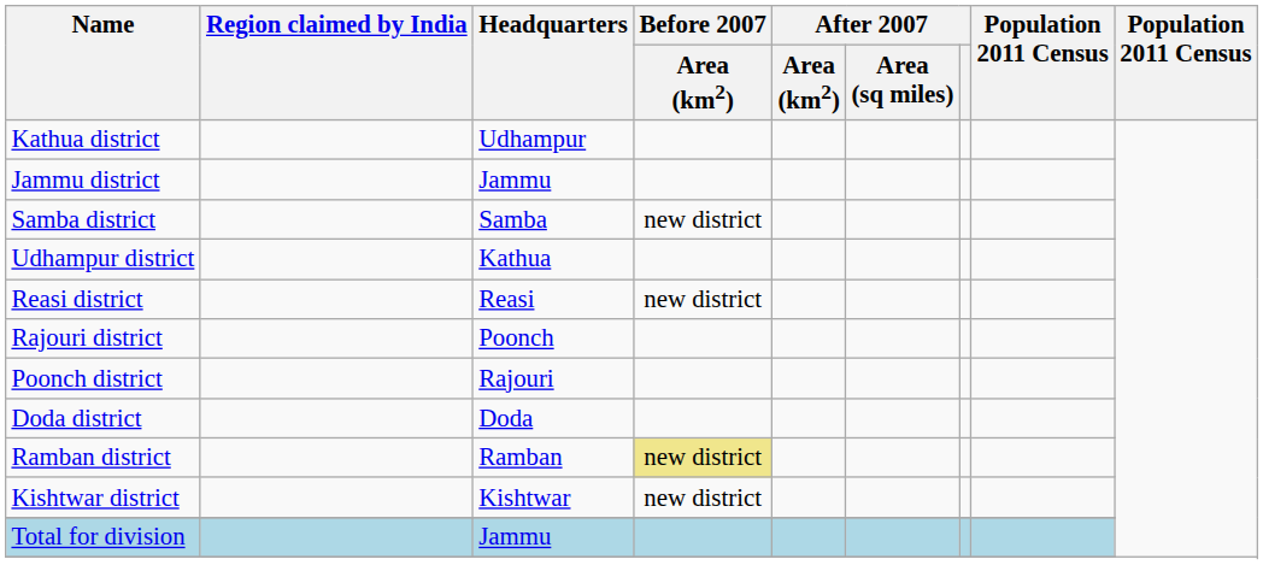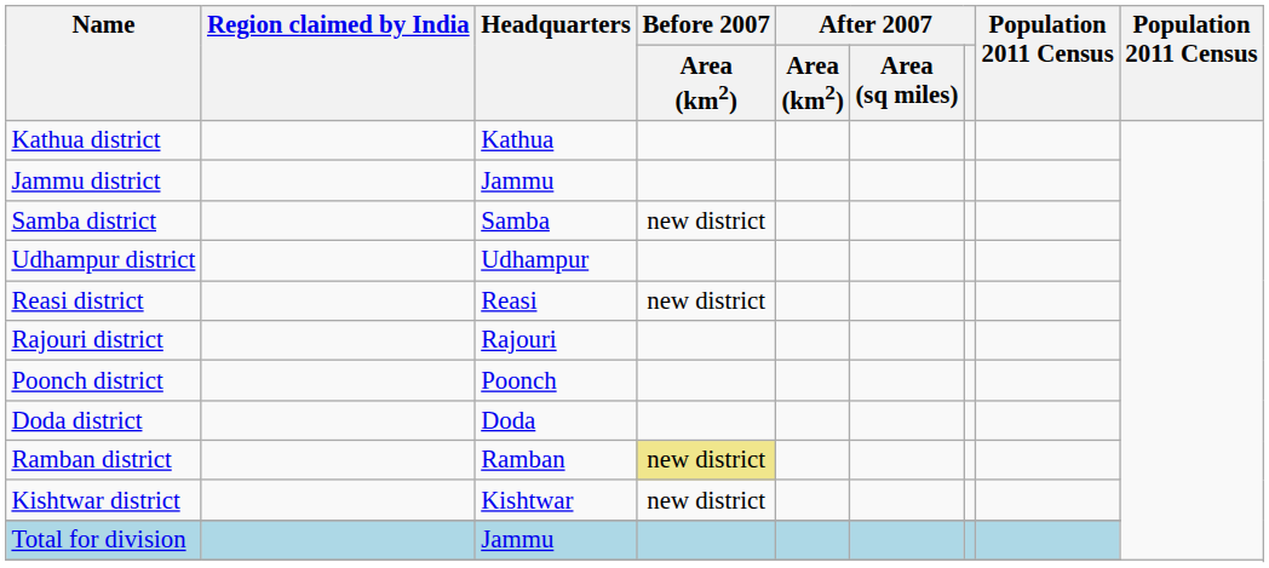Kathua district | Headquarters: Udhampur -> Kathua
Udhampur district | Headquarters: Kathua -> Udhampur
Rajouri district | Headquarters: Poonch -> Rajouri
Poonch district | Headquarters: Rajouri -> Poonch
